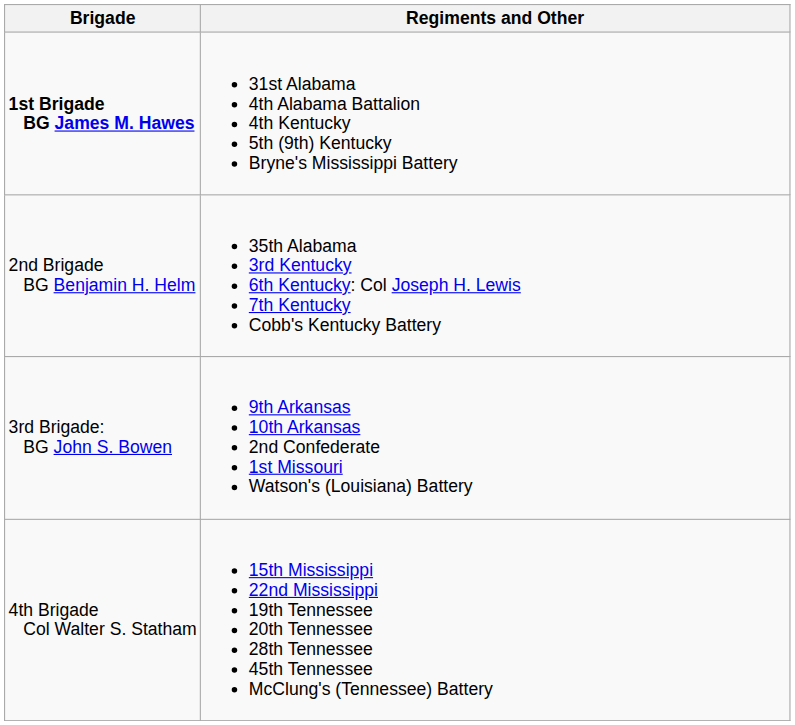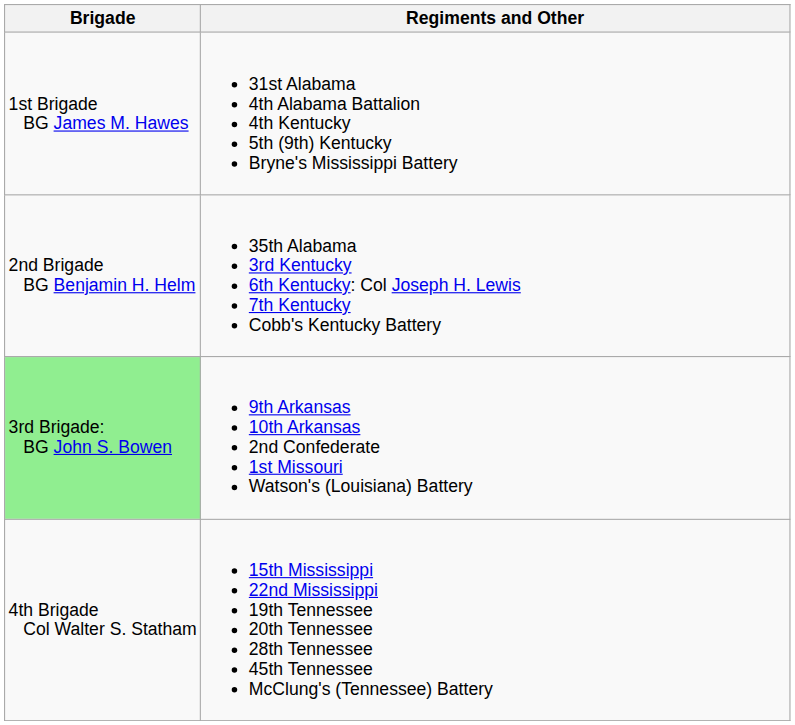1st Brigade BG James M. Hawes | Brigade: bold -> normal
3rd Brigade: BG John S. Bowen | Brigade: no background -> lightgreen background
